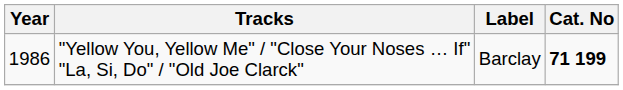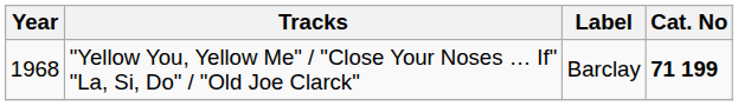row 2 | Year: 1986 -> 1968
